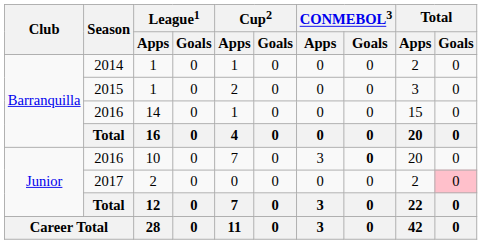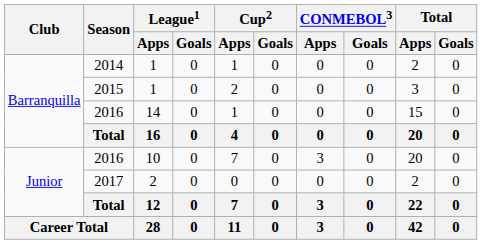2016 / 10 | CONMEBOL3 / Goals: bold -> normal
2017 | Total / Goals: pink background -> no background
